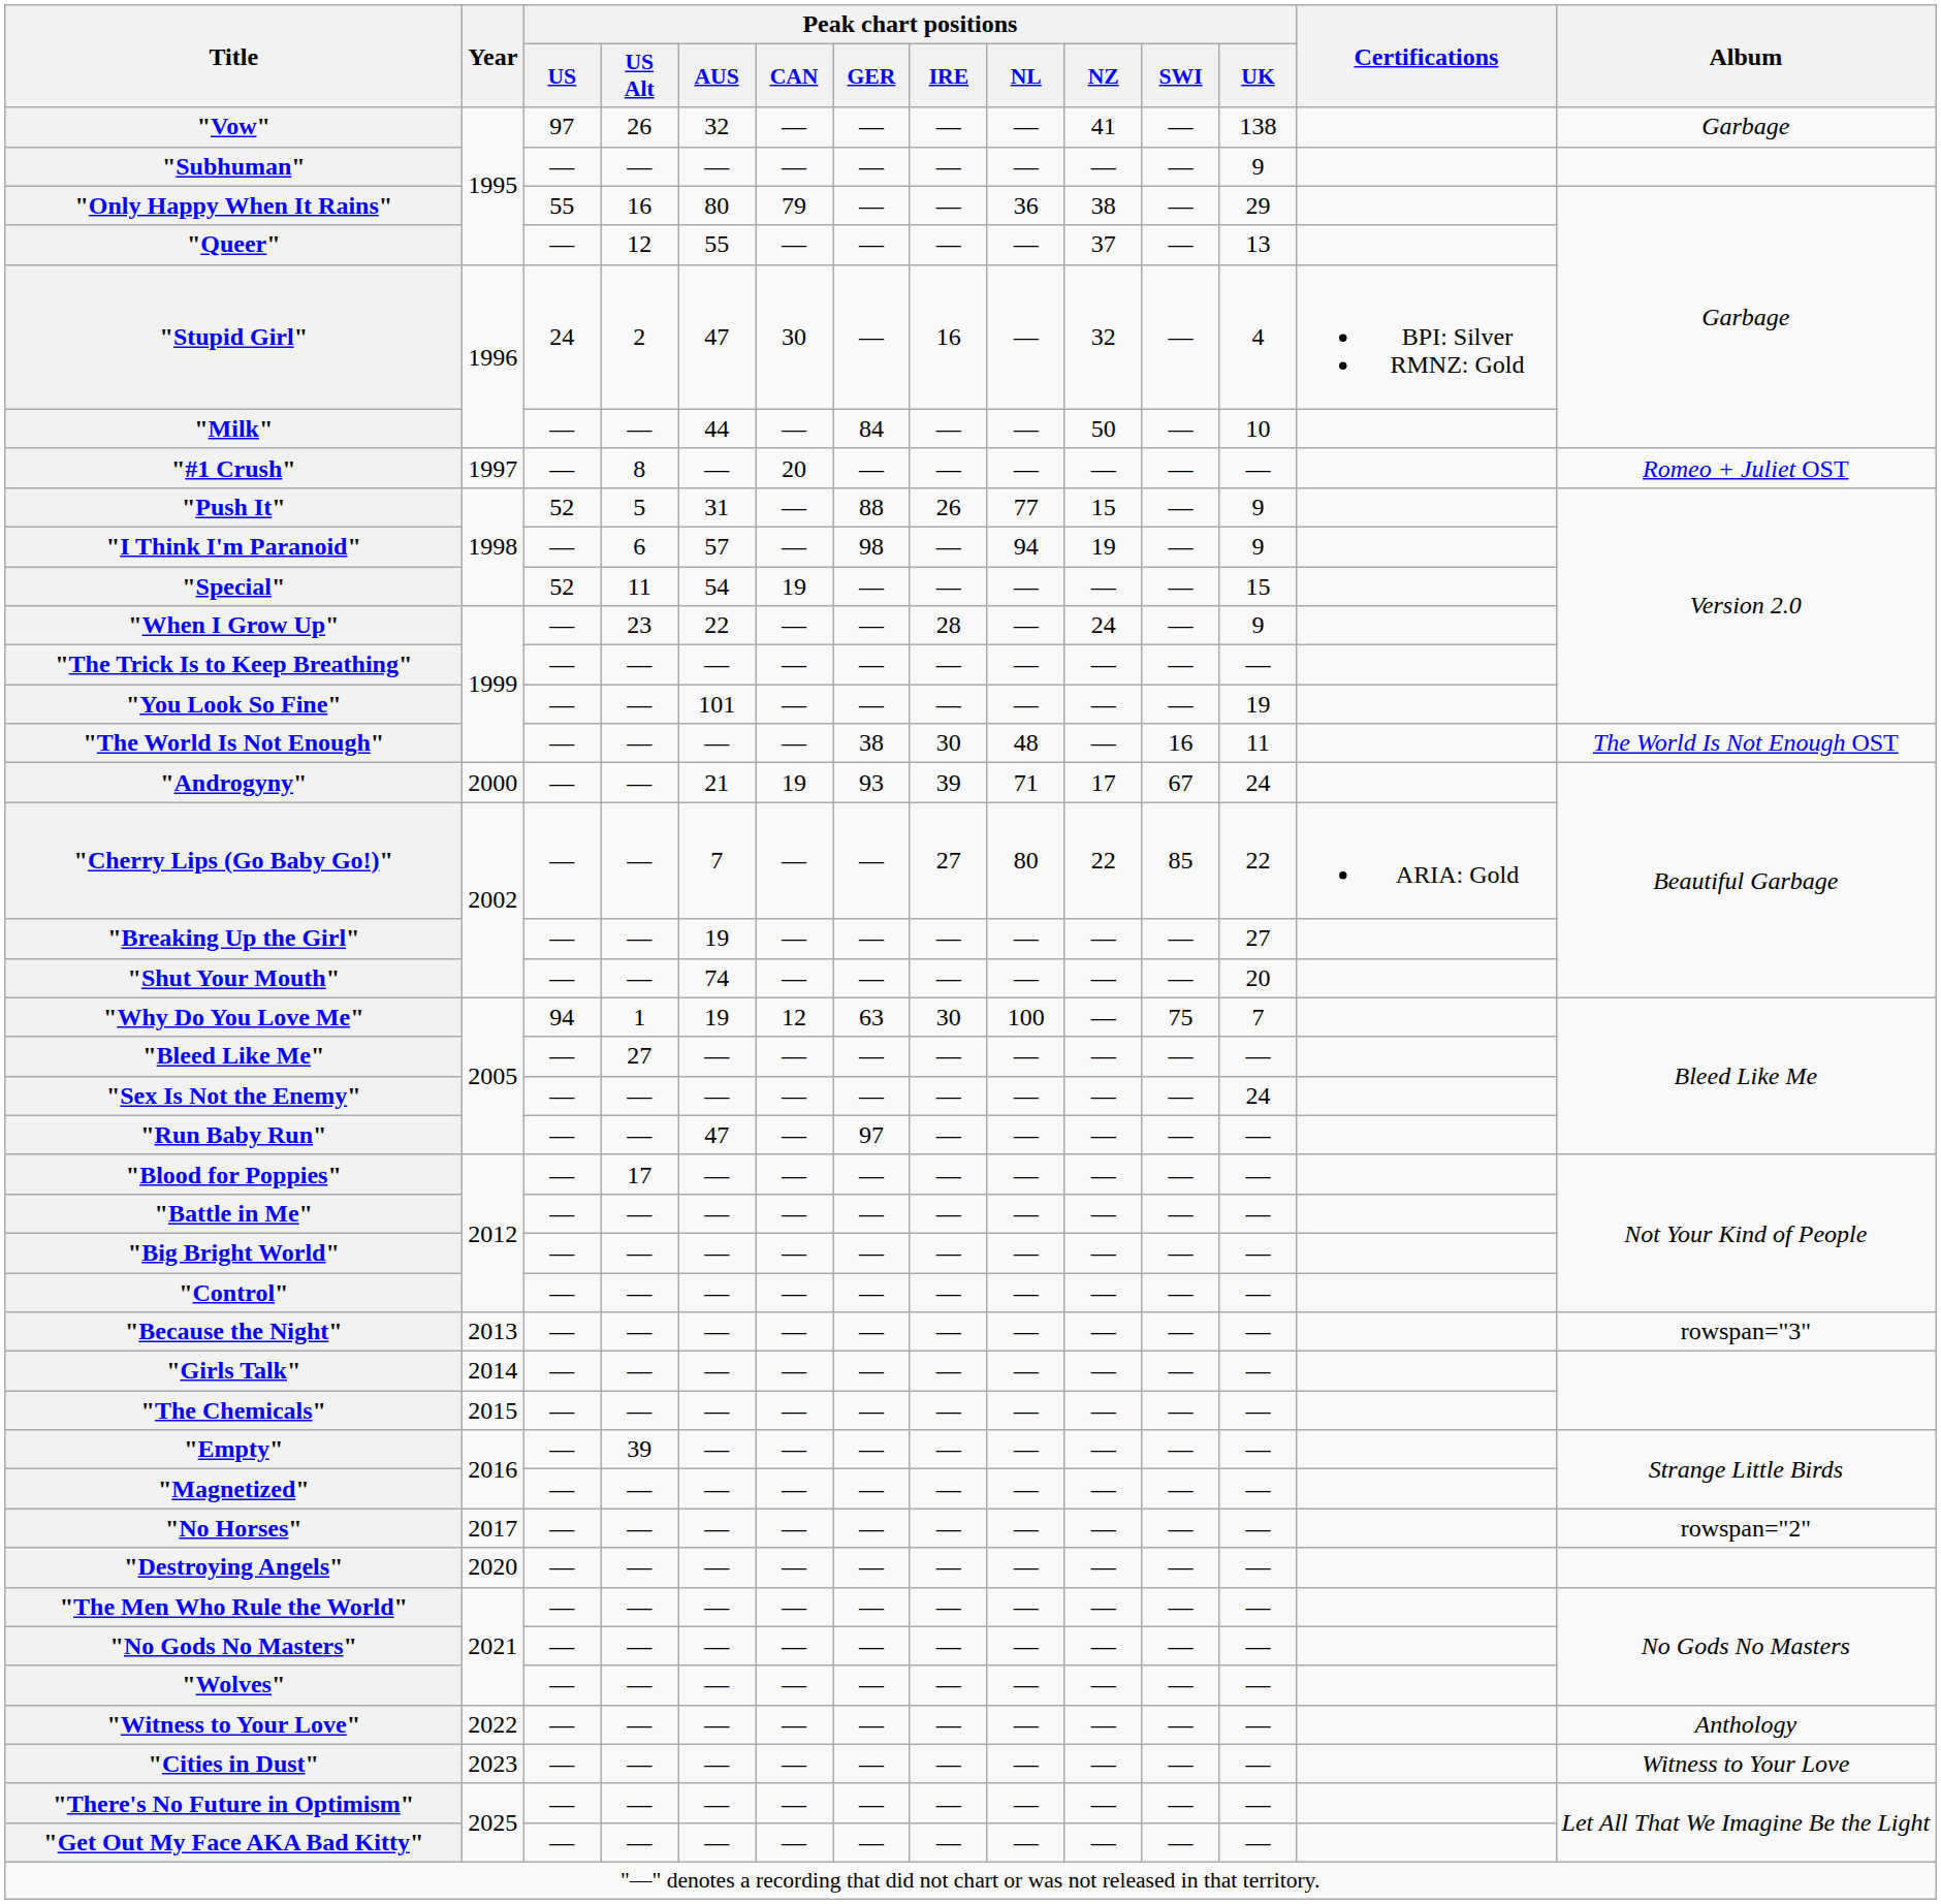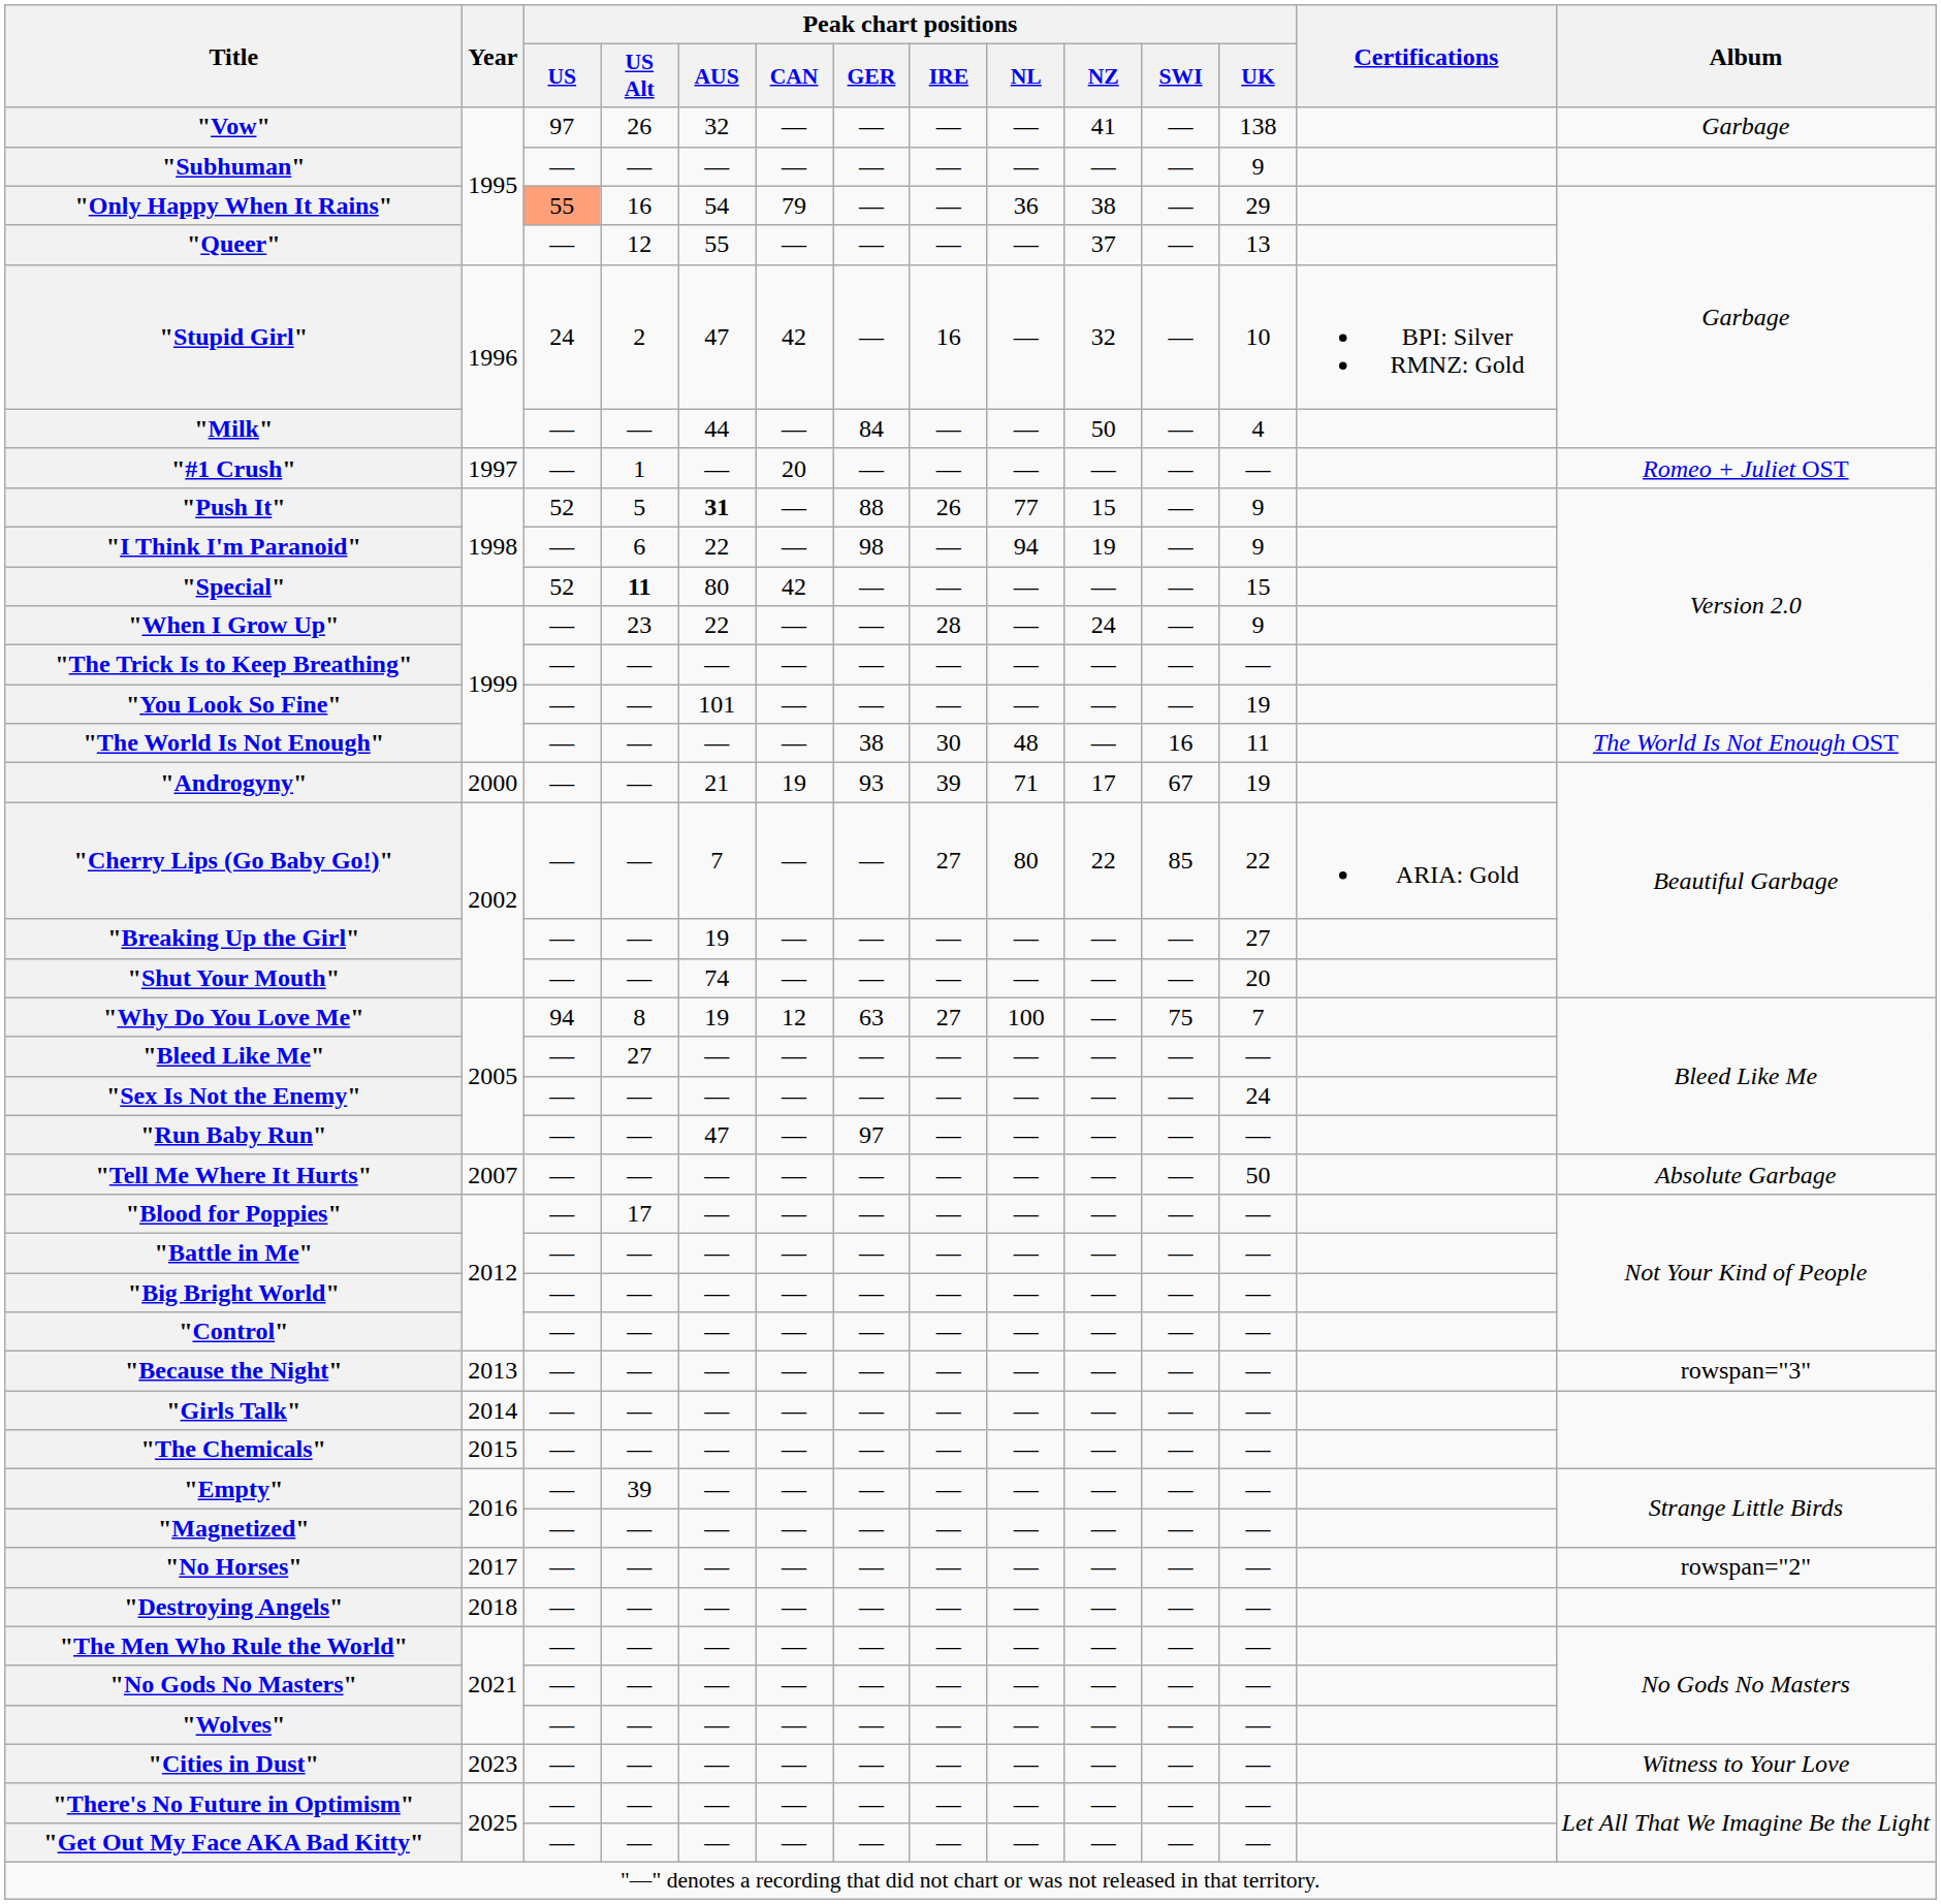"Only Happy When It Rains" | Peak chart positions / US: no background -> lightsalmon background
"Only Happy When It Rains" | Peak chart positions / AUS: 80 -> 54
"Stupid Girl" | Peak chart positions / CAN: 30 -> 42
"Stupid Girl" | Peak chart positions / UK: 4 -> 10
"Milk" | Peak chart positions / UK: 10 -> 4
"#1 Crush" | Peak chart positions / US Alt: 8 -> 1
"Push It" | Peak chart positions / AUS: normal -> bold
"I Think I'm Paranoid" | Peak chart positions / AUS: 57 -> 22
"Special" | Peak chart positions / US Alt: normal -> bold
"Special" | Peak chart positions / AUS: 54 -> 80
"Special" | Peak chart positions / CAN: 19 -> 42
"Androgyny" | Peak chart positions / UK: 24 -> 19
"Why Do You Love Me" | Peak chart positions / US Alt: 1 -> 8
"Why Do You Love Me" | Peak chart positions / IRE: 30 -> 27
+ row: "Tell Me Where It Hurts" | 2007 | — | — | — | — | — | — | — | — | — | 50 | Absolute Garbage
"Destroying Angels" | Year: 2020 -> 2018
- row: "Witness to Your Love" | 2022 | — | — | — | — | — | — | — | — | — | — | Anthology
